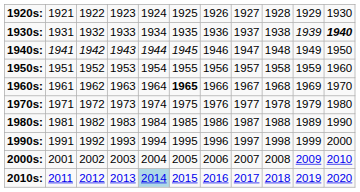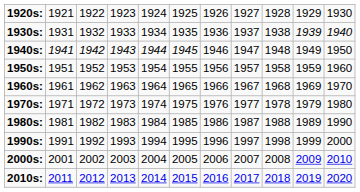1930s: | column 11: bold -> normal
1960s: | column 6: bold -> normal
2010s: | column 5: lightblue background -> no background
